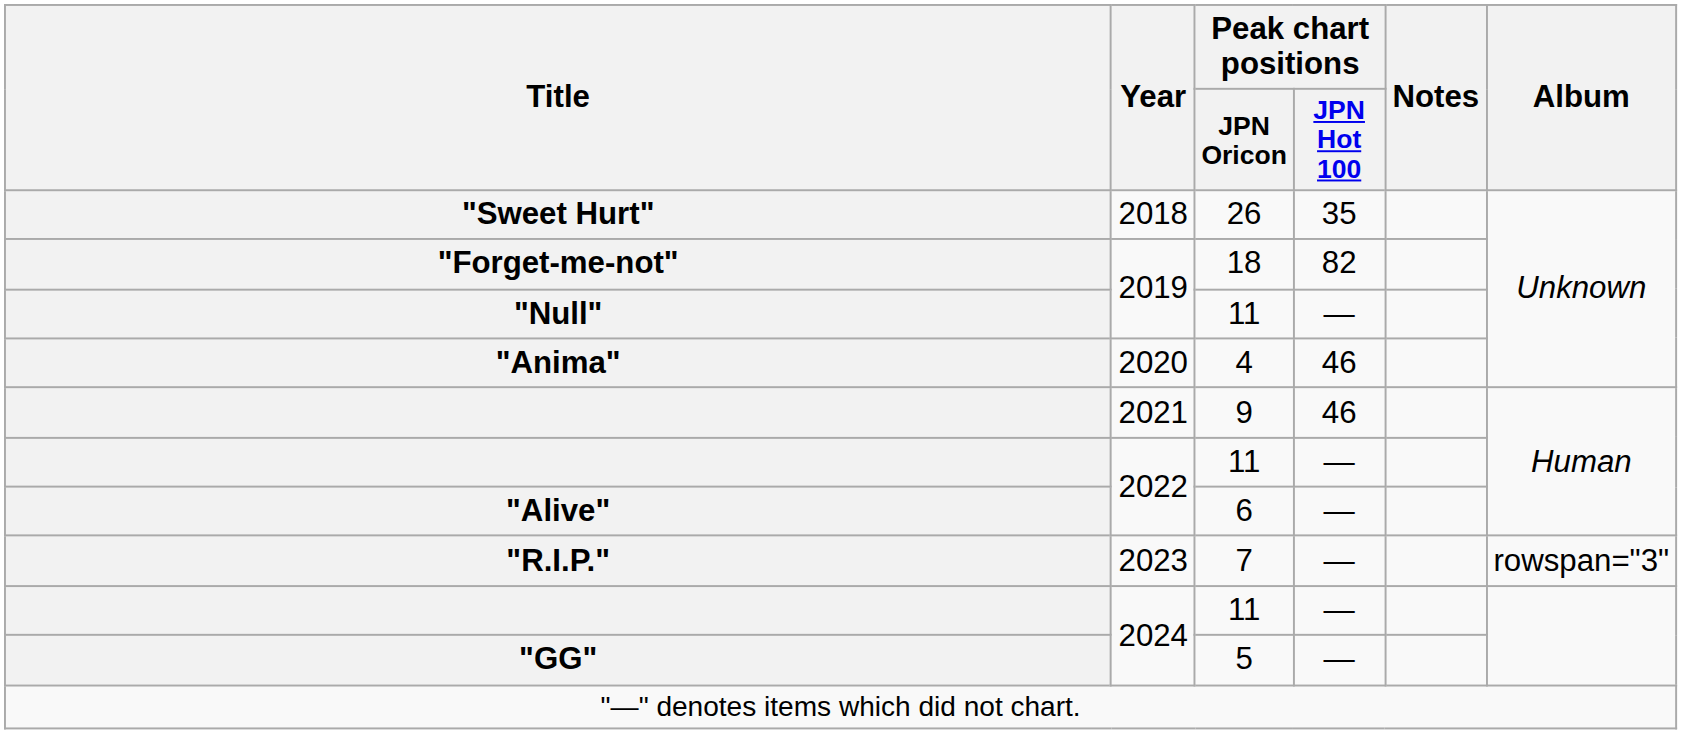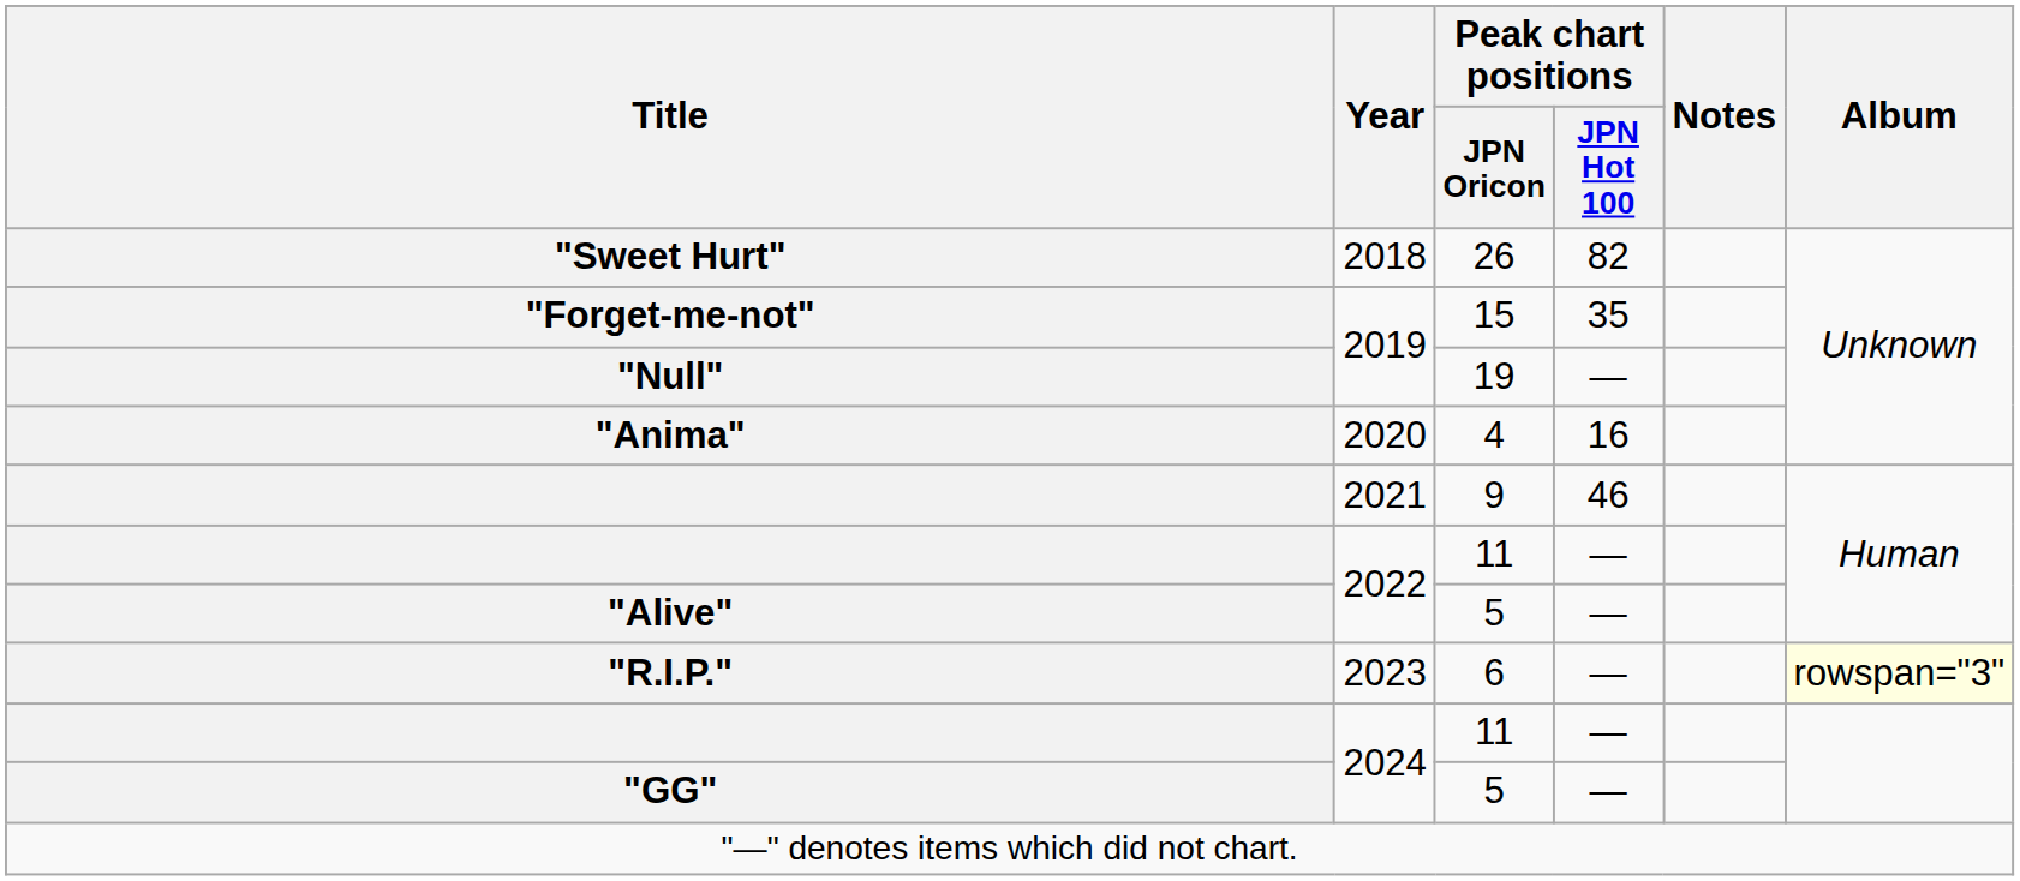"Sweet Hurt" | Peak chart positions / JPN Hot 100: 35 -> 82
"Forget-me-not" | Peak chart positions / JPN Oricon: 18 -> 15
"Forget-me-not" | Peak chart positions / JPN Hot 100: 82 -> 35
"Null" | Peak chart positions / JPN Oricon: 11 -> 19
"Anima" | Peak chart positions / JPN Hot 100: 46 -> 16
"Alive" | Peak chart positions / JPN Oricon: 6 -> 5
"R.I.P." | Peak chart positions / JPN Oricon: 7 -> 6
"R.I.P." | Album: no background -> lightyellow background
